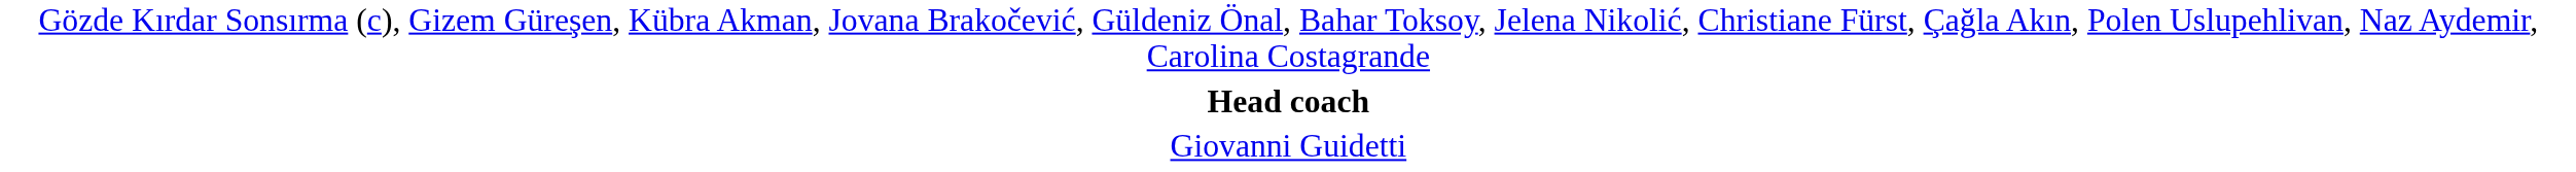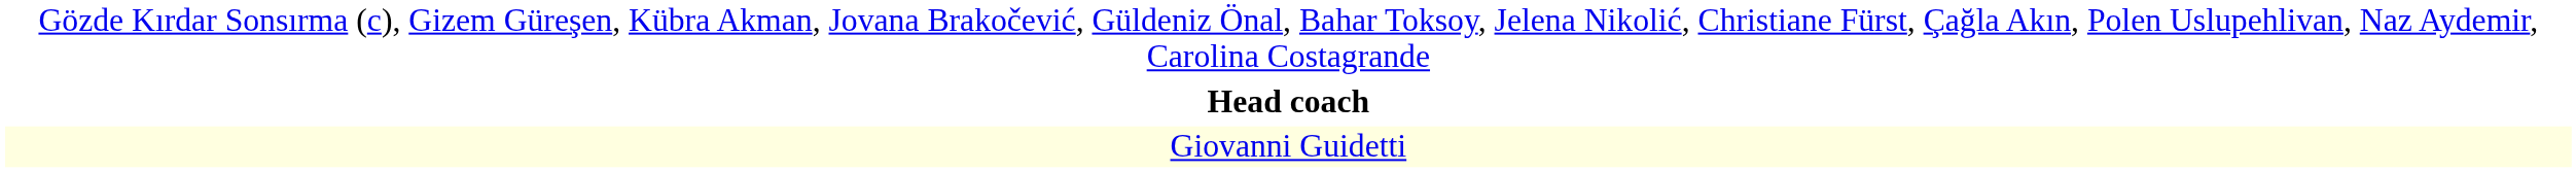row 3 | column 1: no background -> lightyellow background
